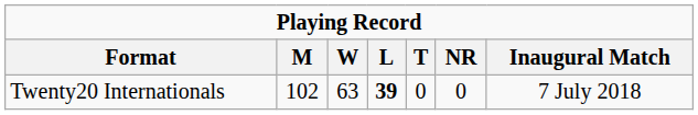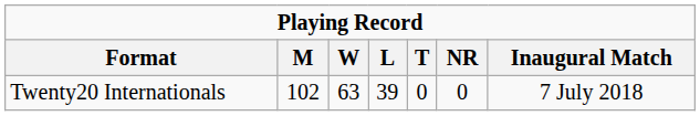Twenty20 Internationals | L: bold -> normal
